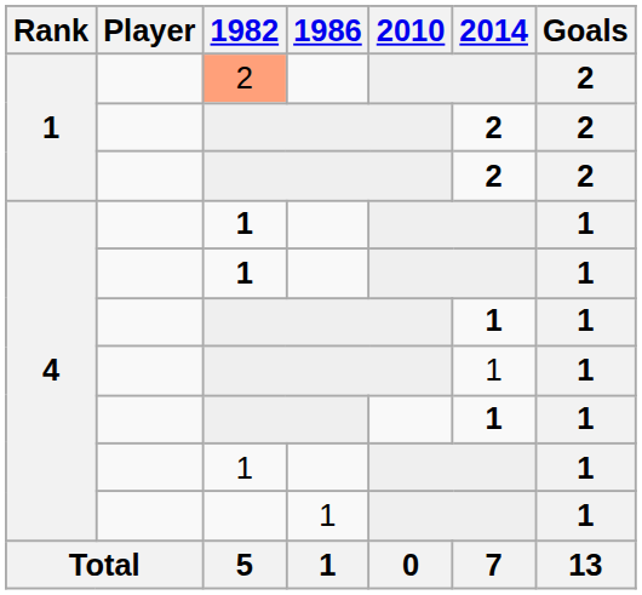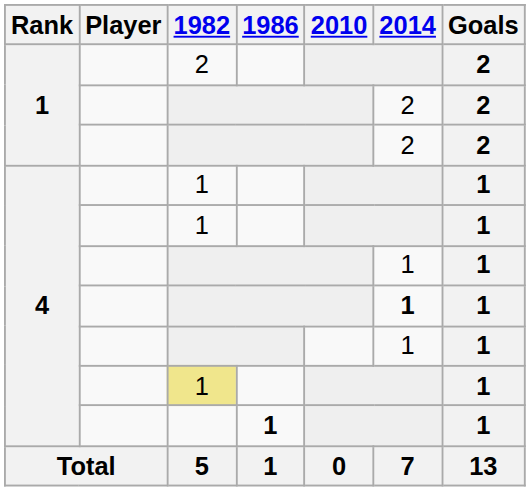row 2 | 1982: lightsalmon background -> no background
row 3 | 2014: bold -> normal
row 4 | 2014: bold -> normal
row 5 | 1982: bold -> normal
row 6 | 1982: bold -> normal
row 7 | 2014: bold -> normal
row 8 | 2014: normal -> bold
row 9 | 2014: bold -> normal
row 10 | 1982: no background -> khaki background
row 11 | 1986: normal -> bold
